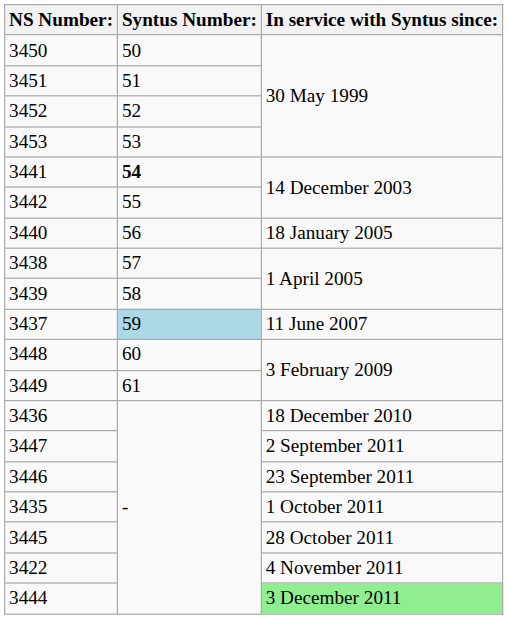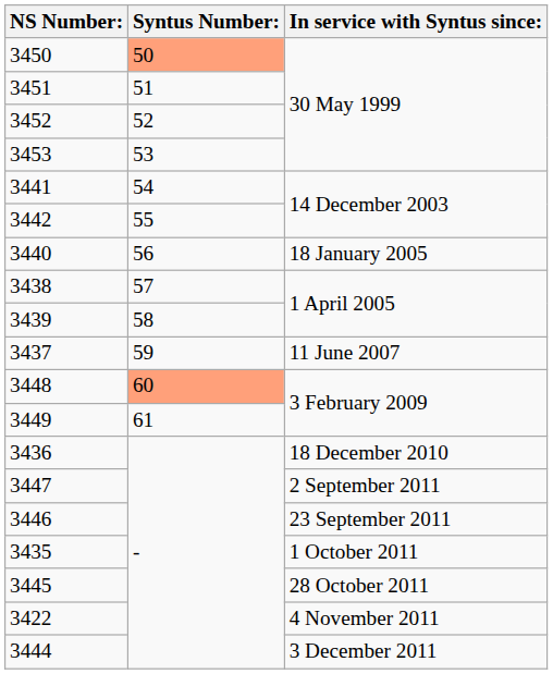3450 | Syntus Number:: no background -> lightsalmon background
3441 | Syntus Number:: bold -> normal
3437 | Syntus Number:: lightblue background -> no background
3448 | Syntus Number:: no background -> lightsalmon background
3444 | In service with Syntus since:: lightgreen background -> no background
